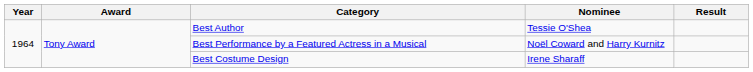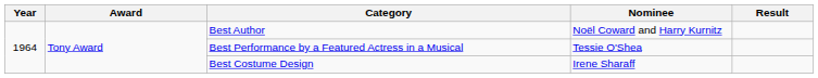Best Author | Nominee: Tessie O'Shea -> Noël Coward and Harry Kurnitz
Best Performance by a Featured Actress in a Musical | Nominee: Noël Coward and Harry Kurnitz -> Tessie O'Shea
